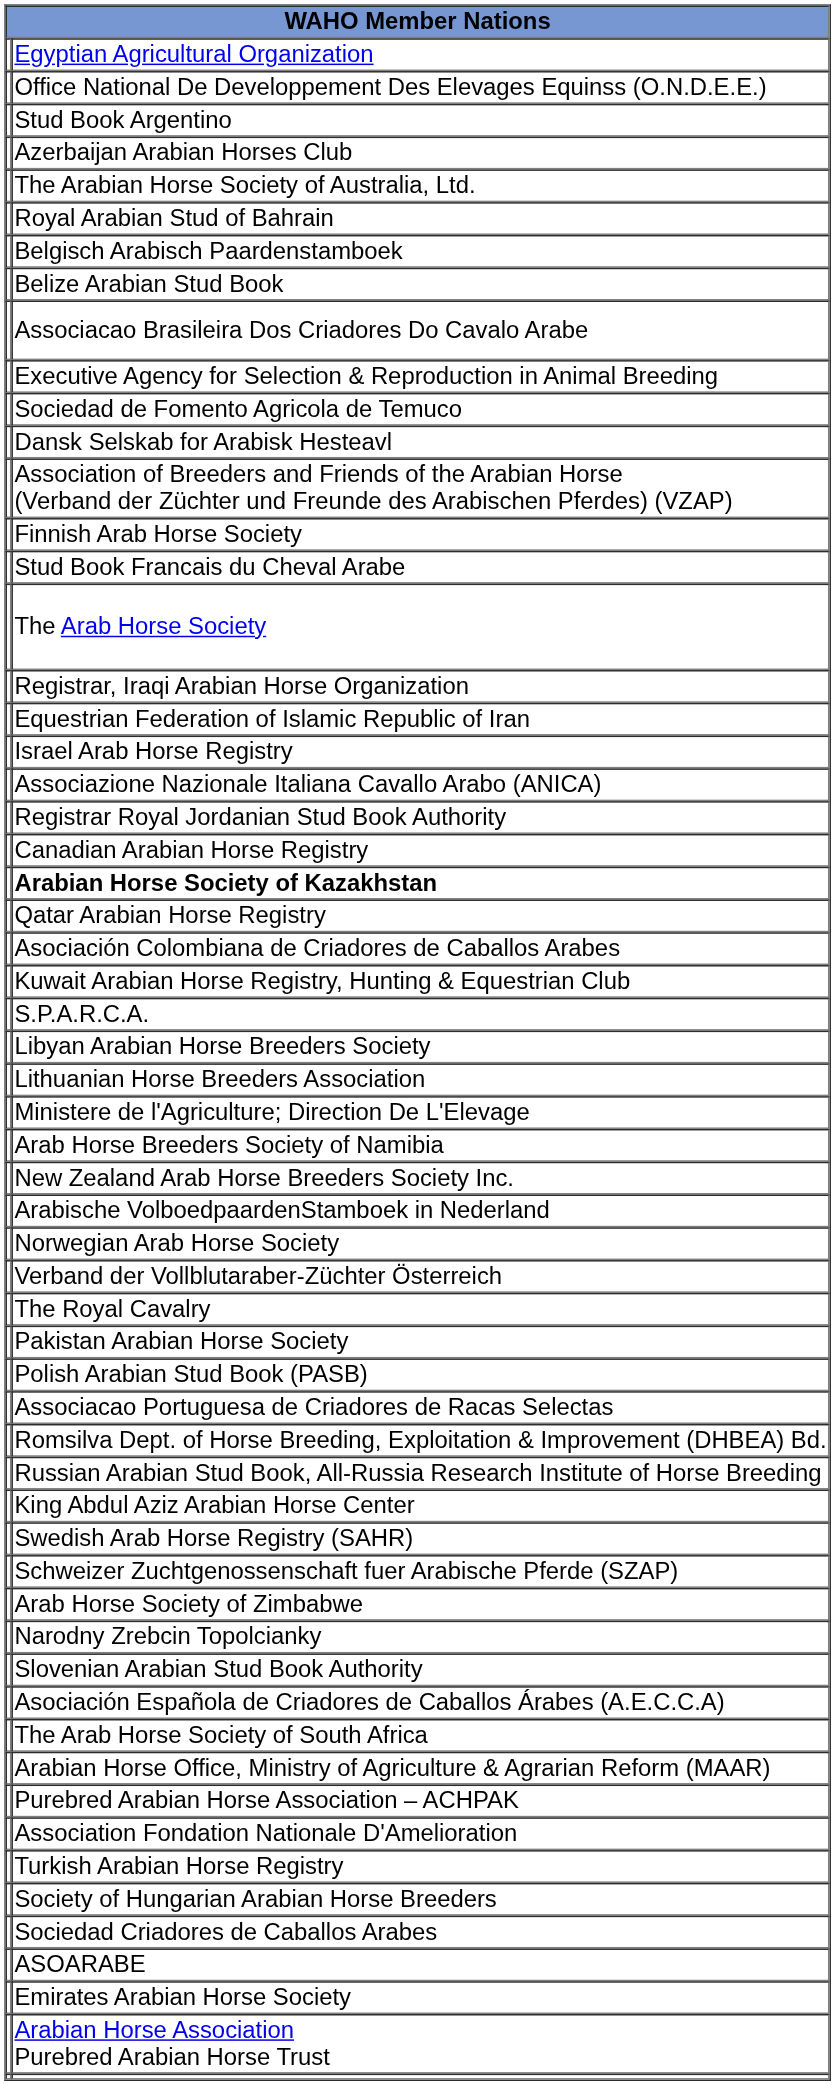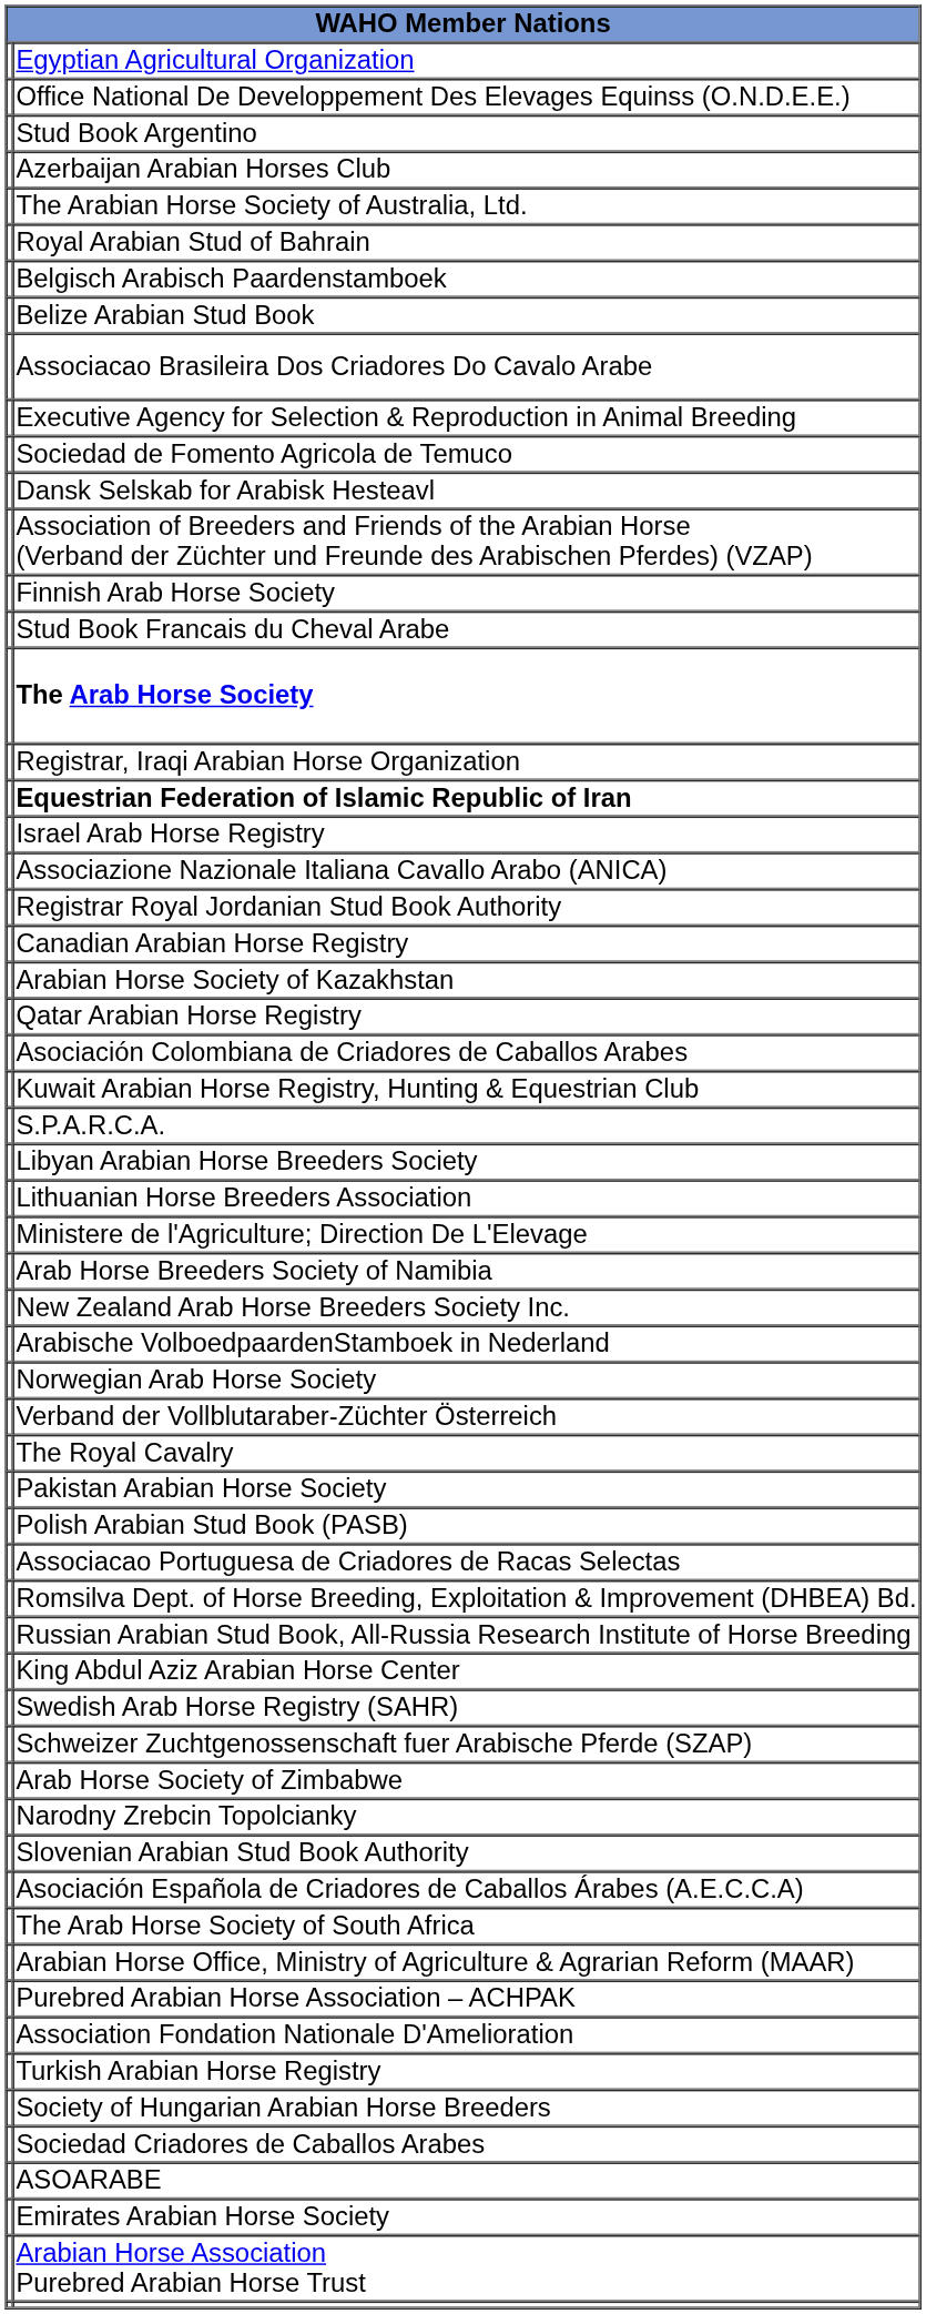The Arab Horse Society | column 2: normal -> bold
Equestrian Federation of Islamic Republic of Iran | column 2: normal -> bold
Arabian Horse Society of Kazakhstan | column 2: bold -> normal
